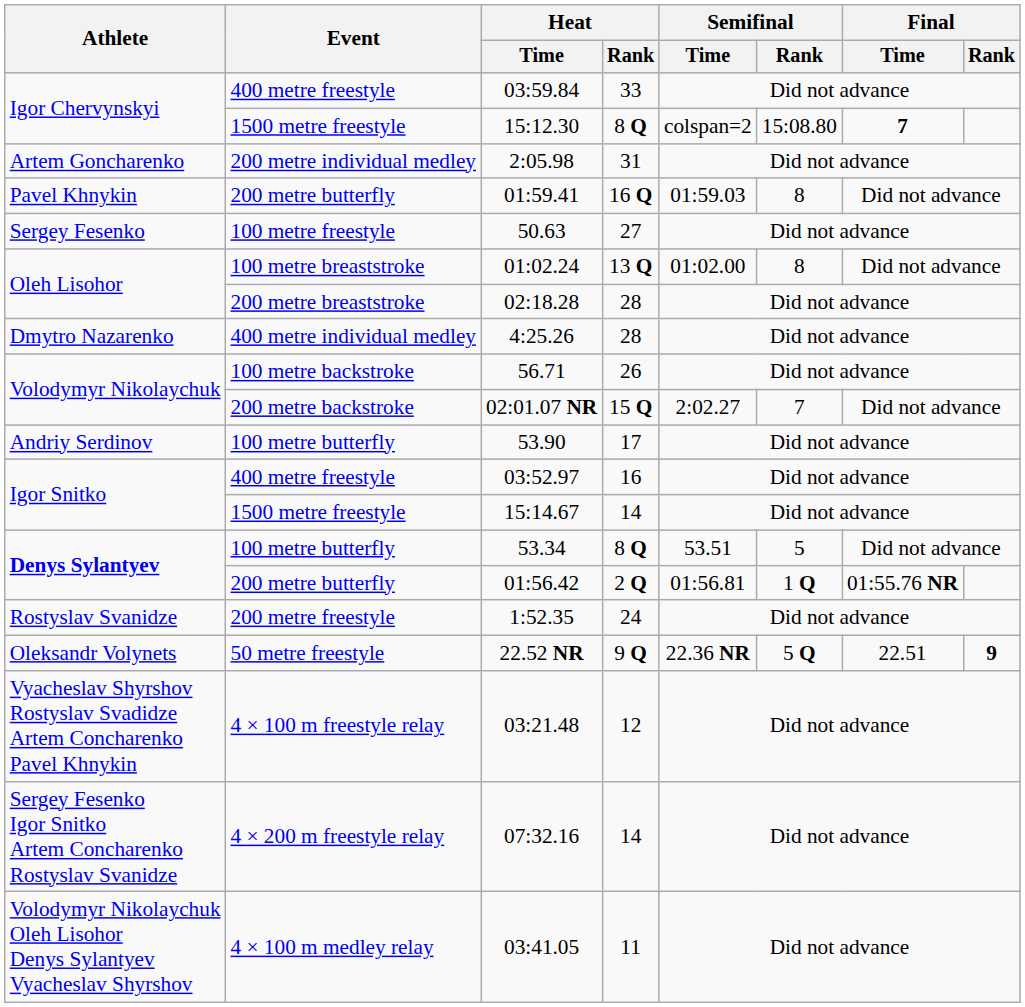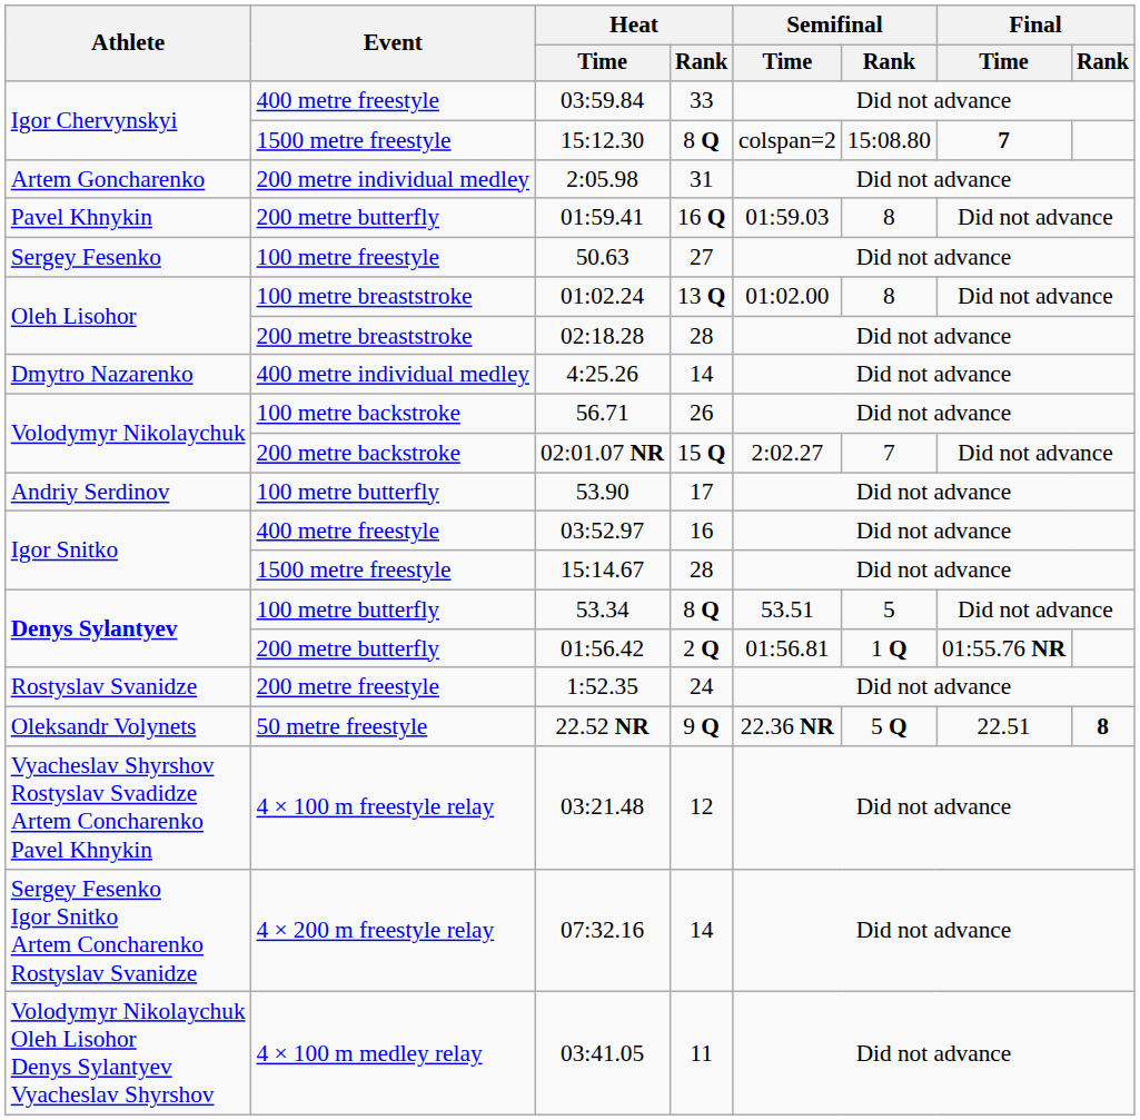4:25.26 | Heat / Rank: 28 -> 14
15:14.67 | Heat / Rank: 14 -> 28
22.52 NR | Final / Rank: 9 -> 8
